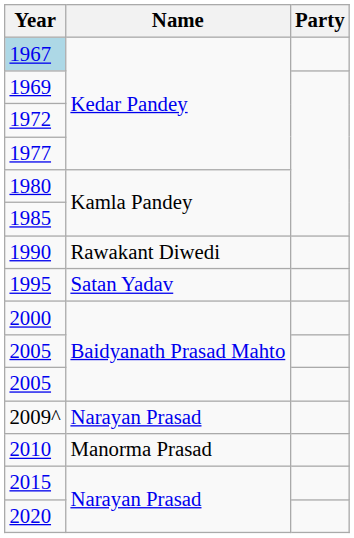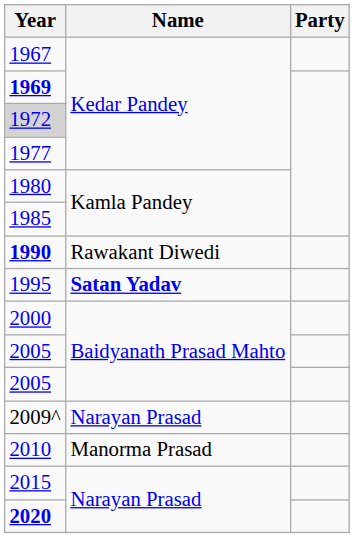1967 | Year: lightblue background -> no background
1969 | Year: normal -> bold
1972 | Year: no background -> lightgrey background
1990 | Year: normal -> bold
1995 | Name: normal -> bold
2020 | Year: normal -> bold
